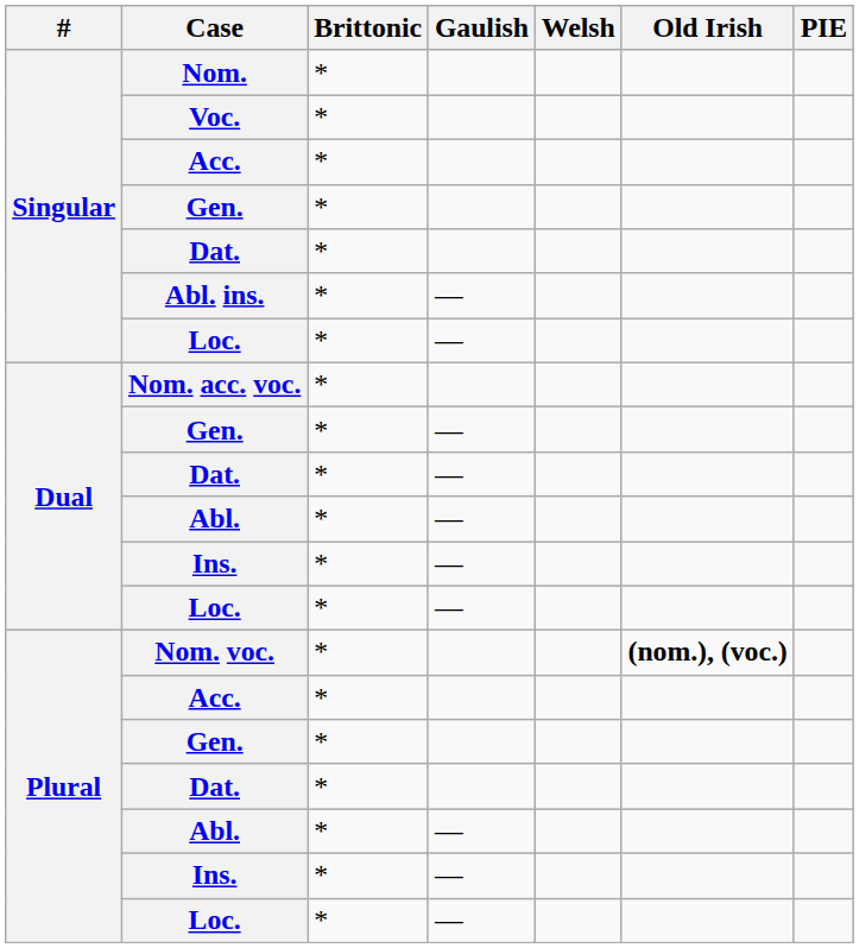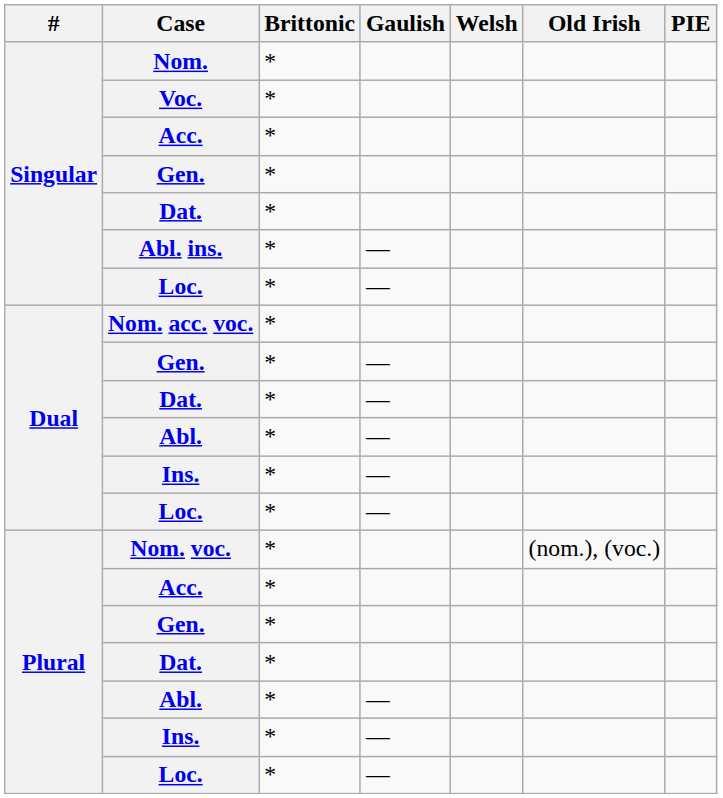Nom. voc. | Old Irish: bold -> normal
